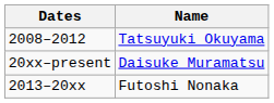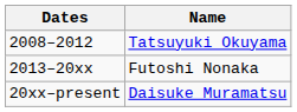rows swapped: 2013–20xx <-> 20xx–present
